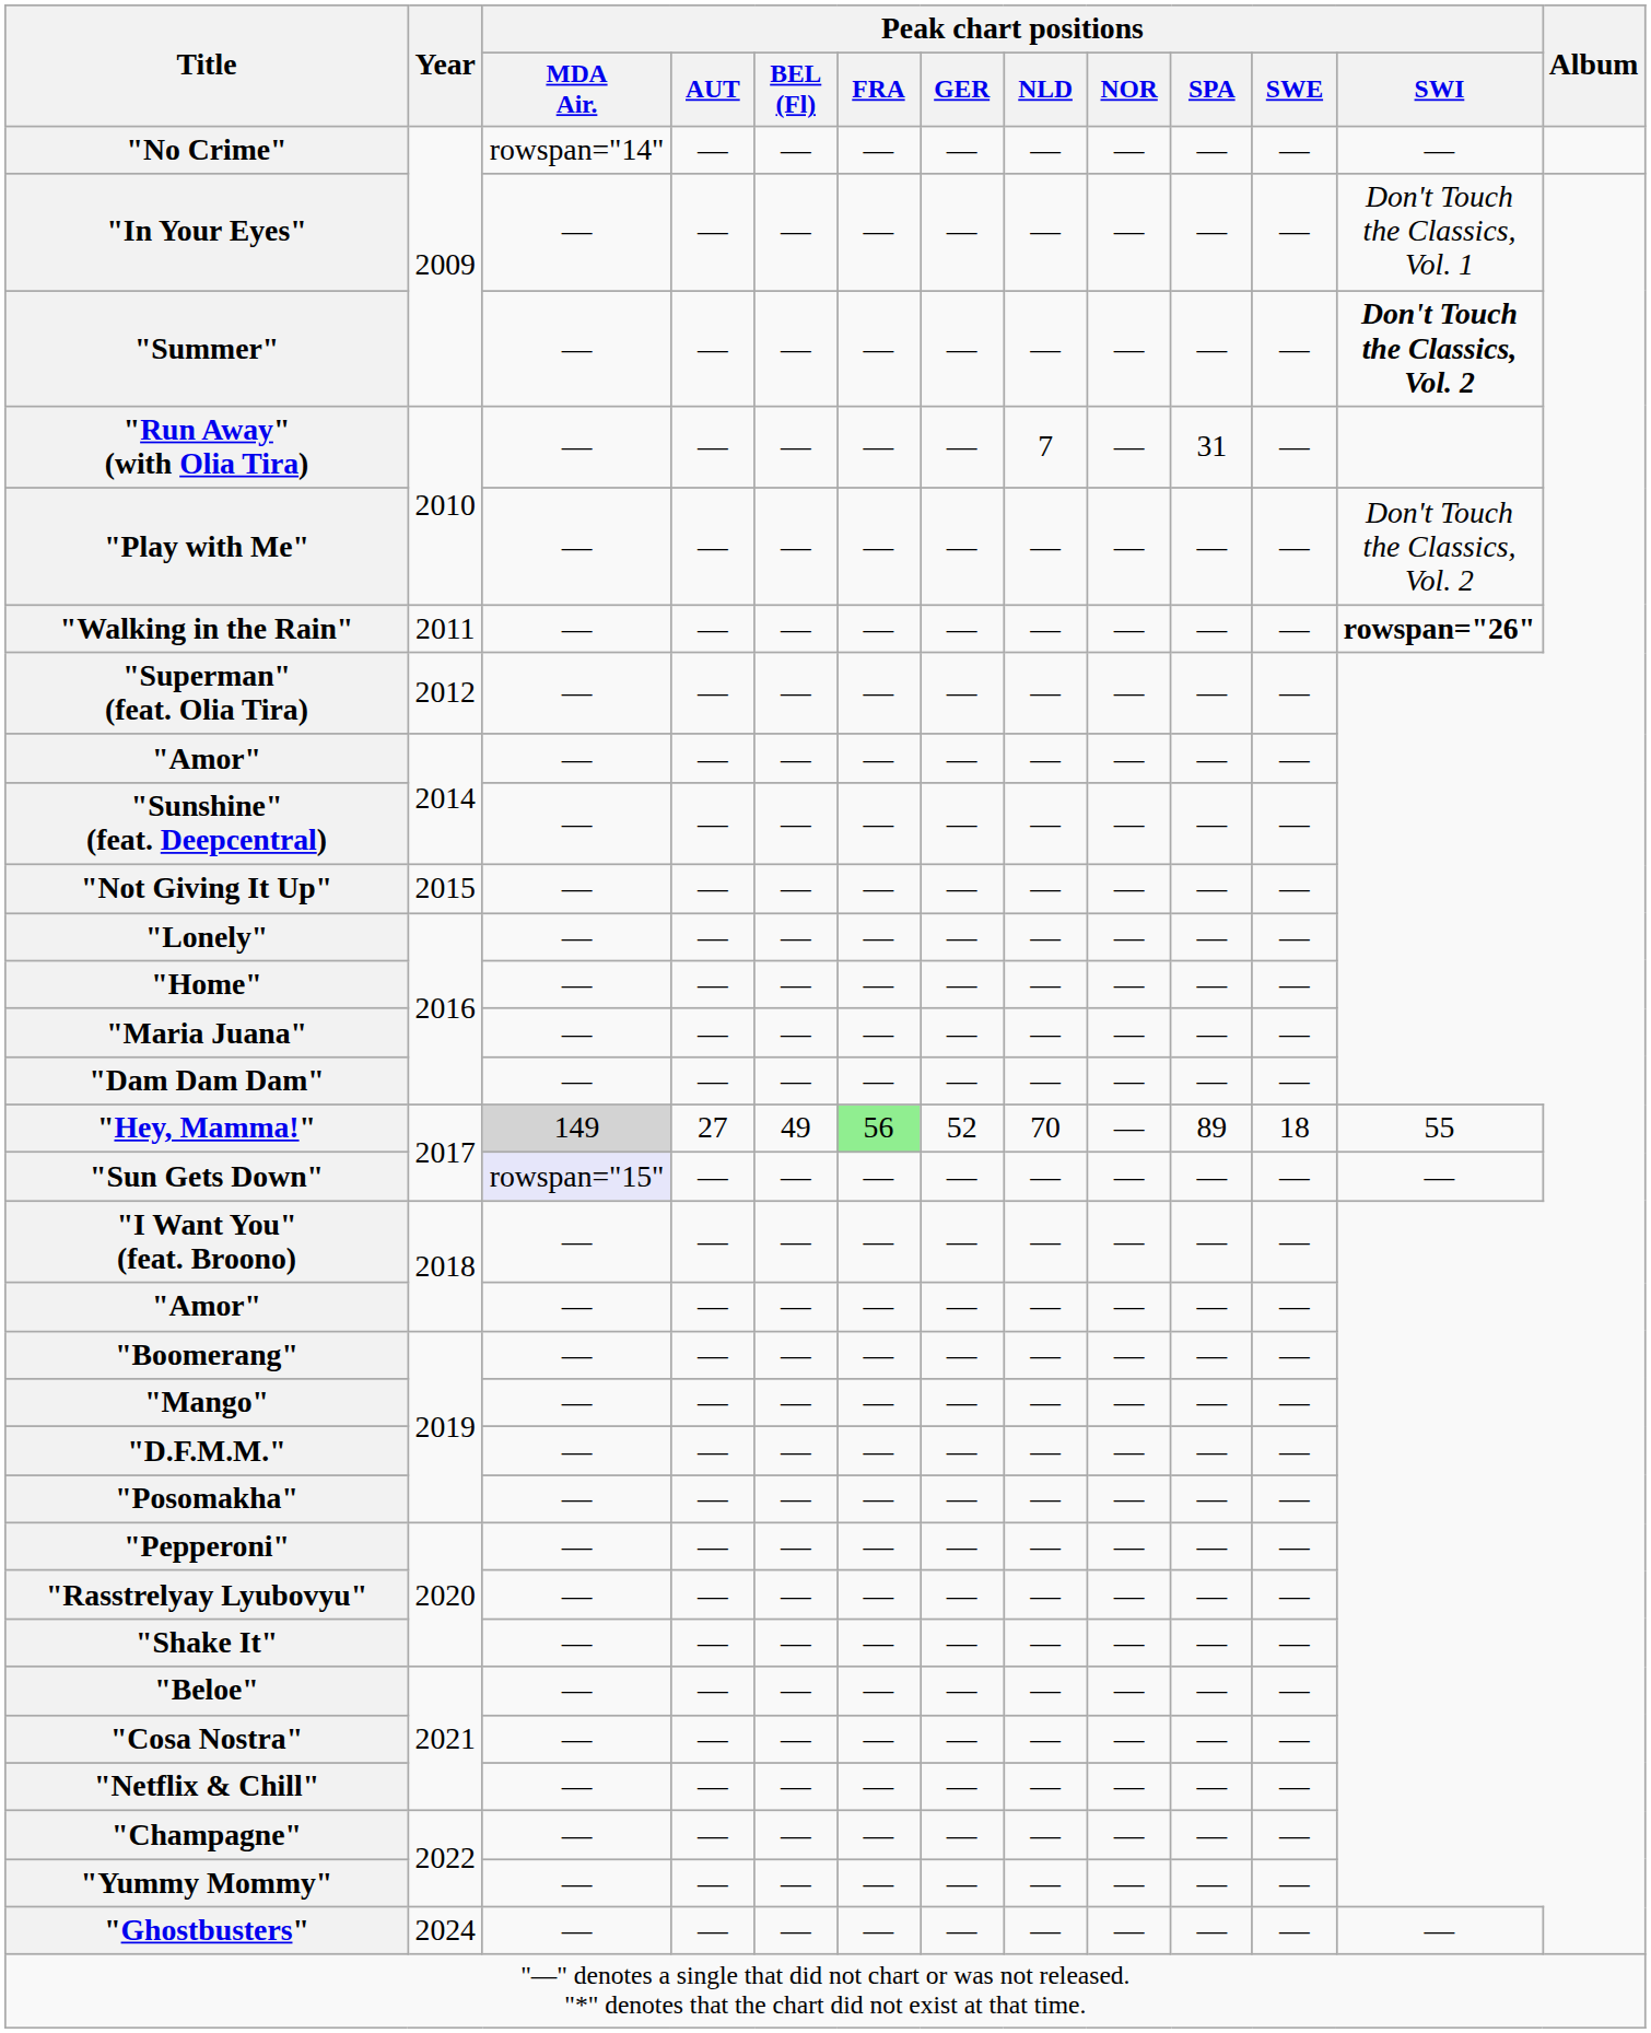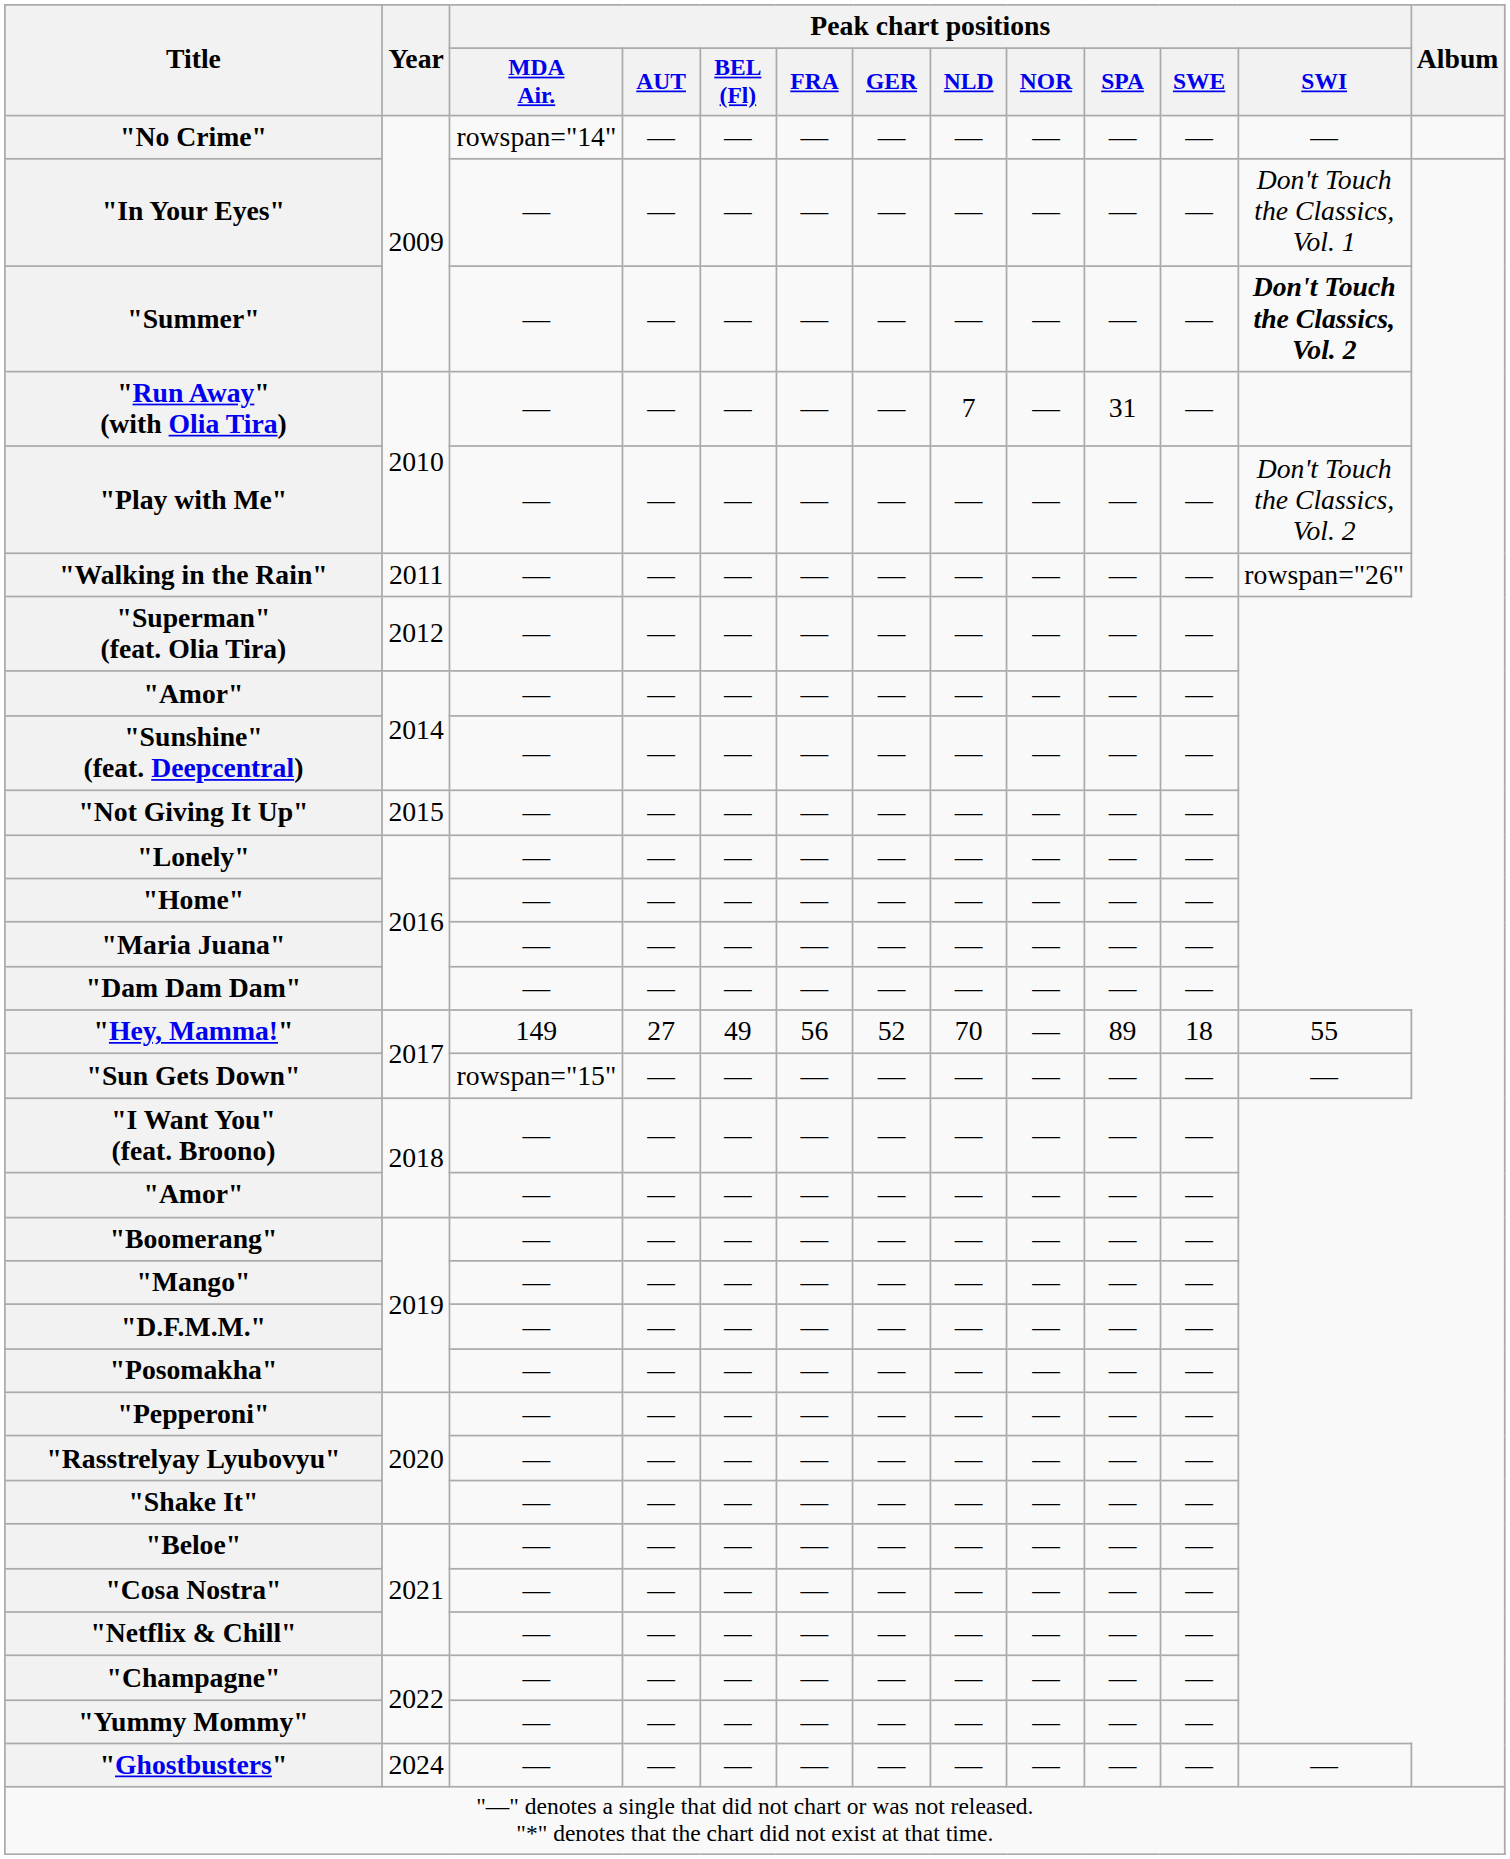"Walking in the Rain" | Peak chart positions / SWI: bold -> normal
"Hey, Mamma!" | Peak chart positions / MDA Air.: lightgrey background -> no background
"Hey, Mamma!" | Peak chart positions / FRA: lightgreen background -> no background
"Sun Gets Down" | Peak chart positions / MDA Air.: lavender background -> no background
